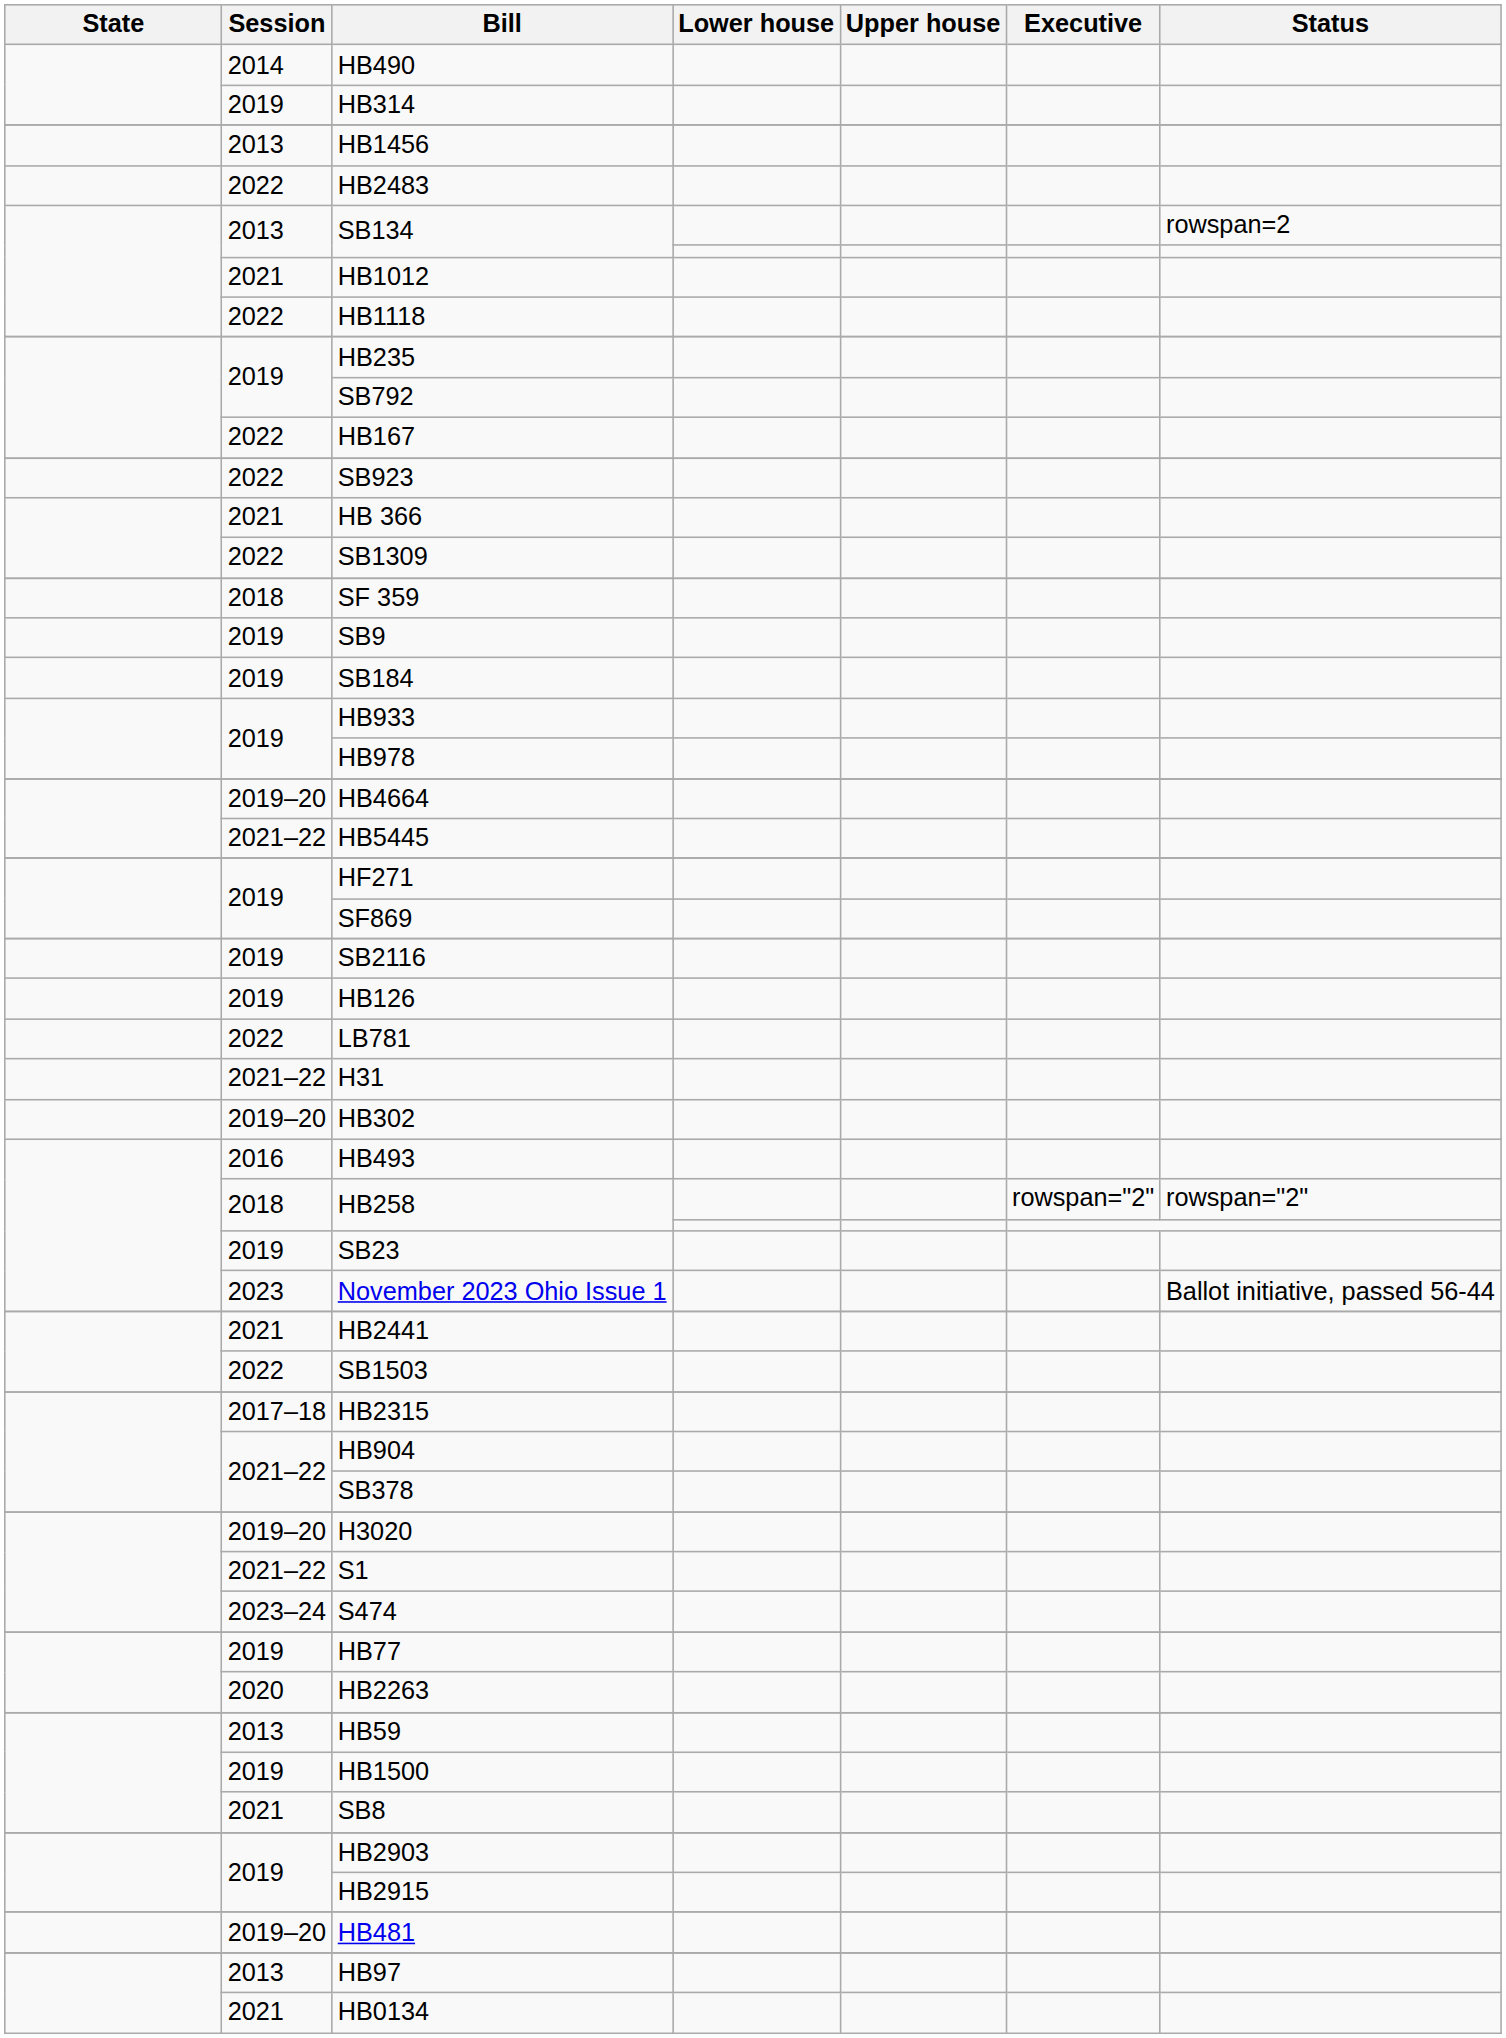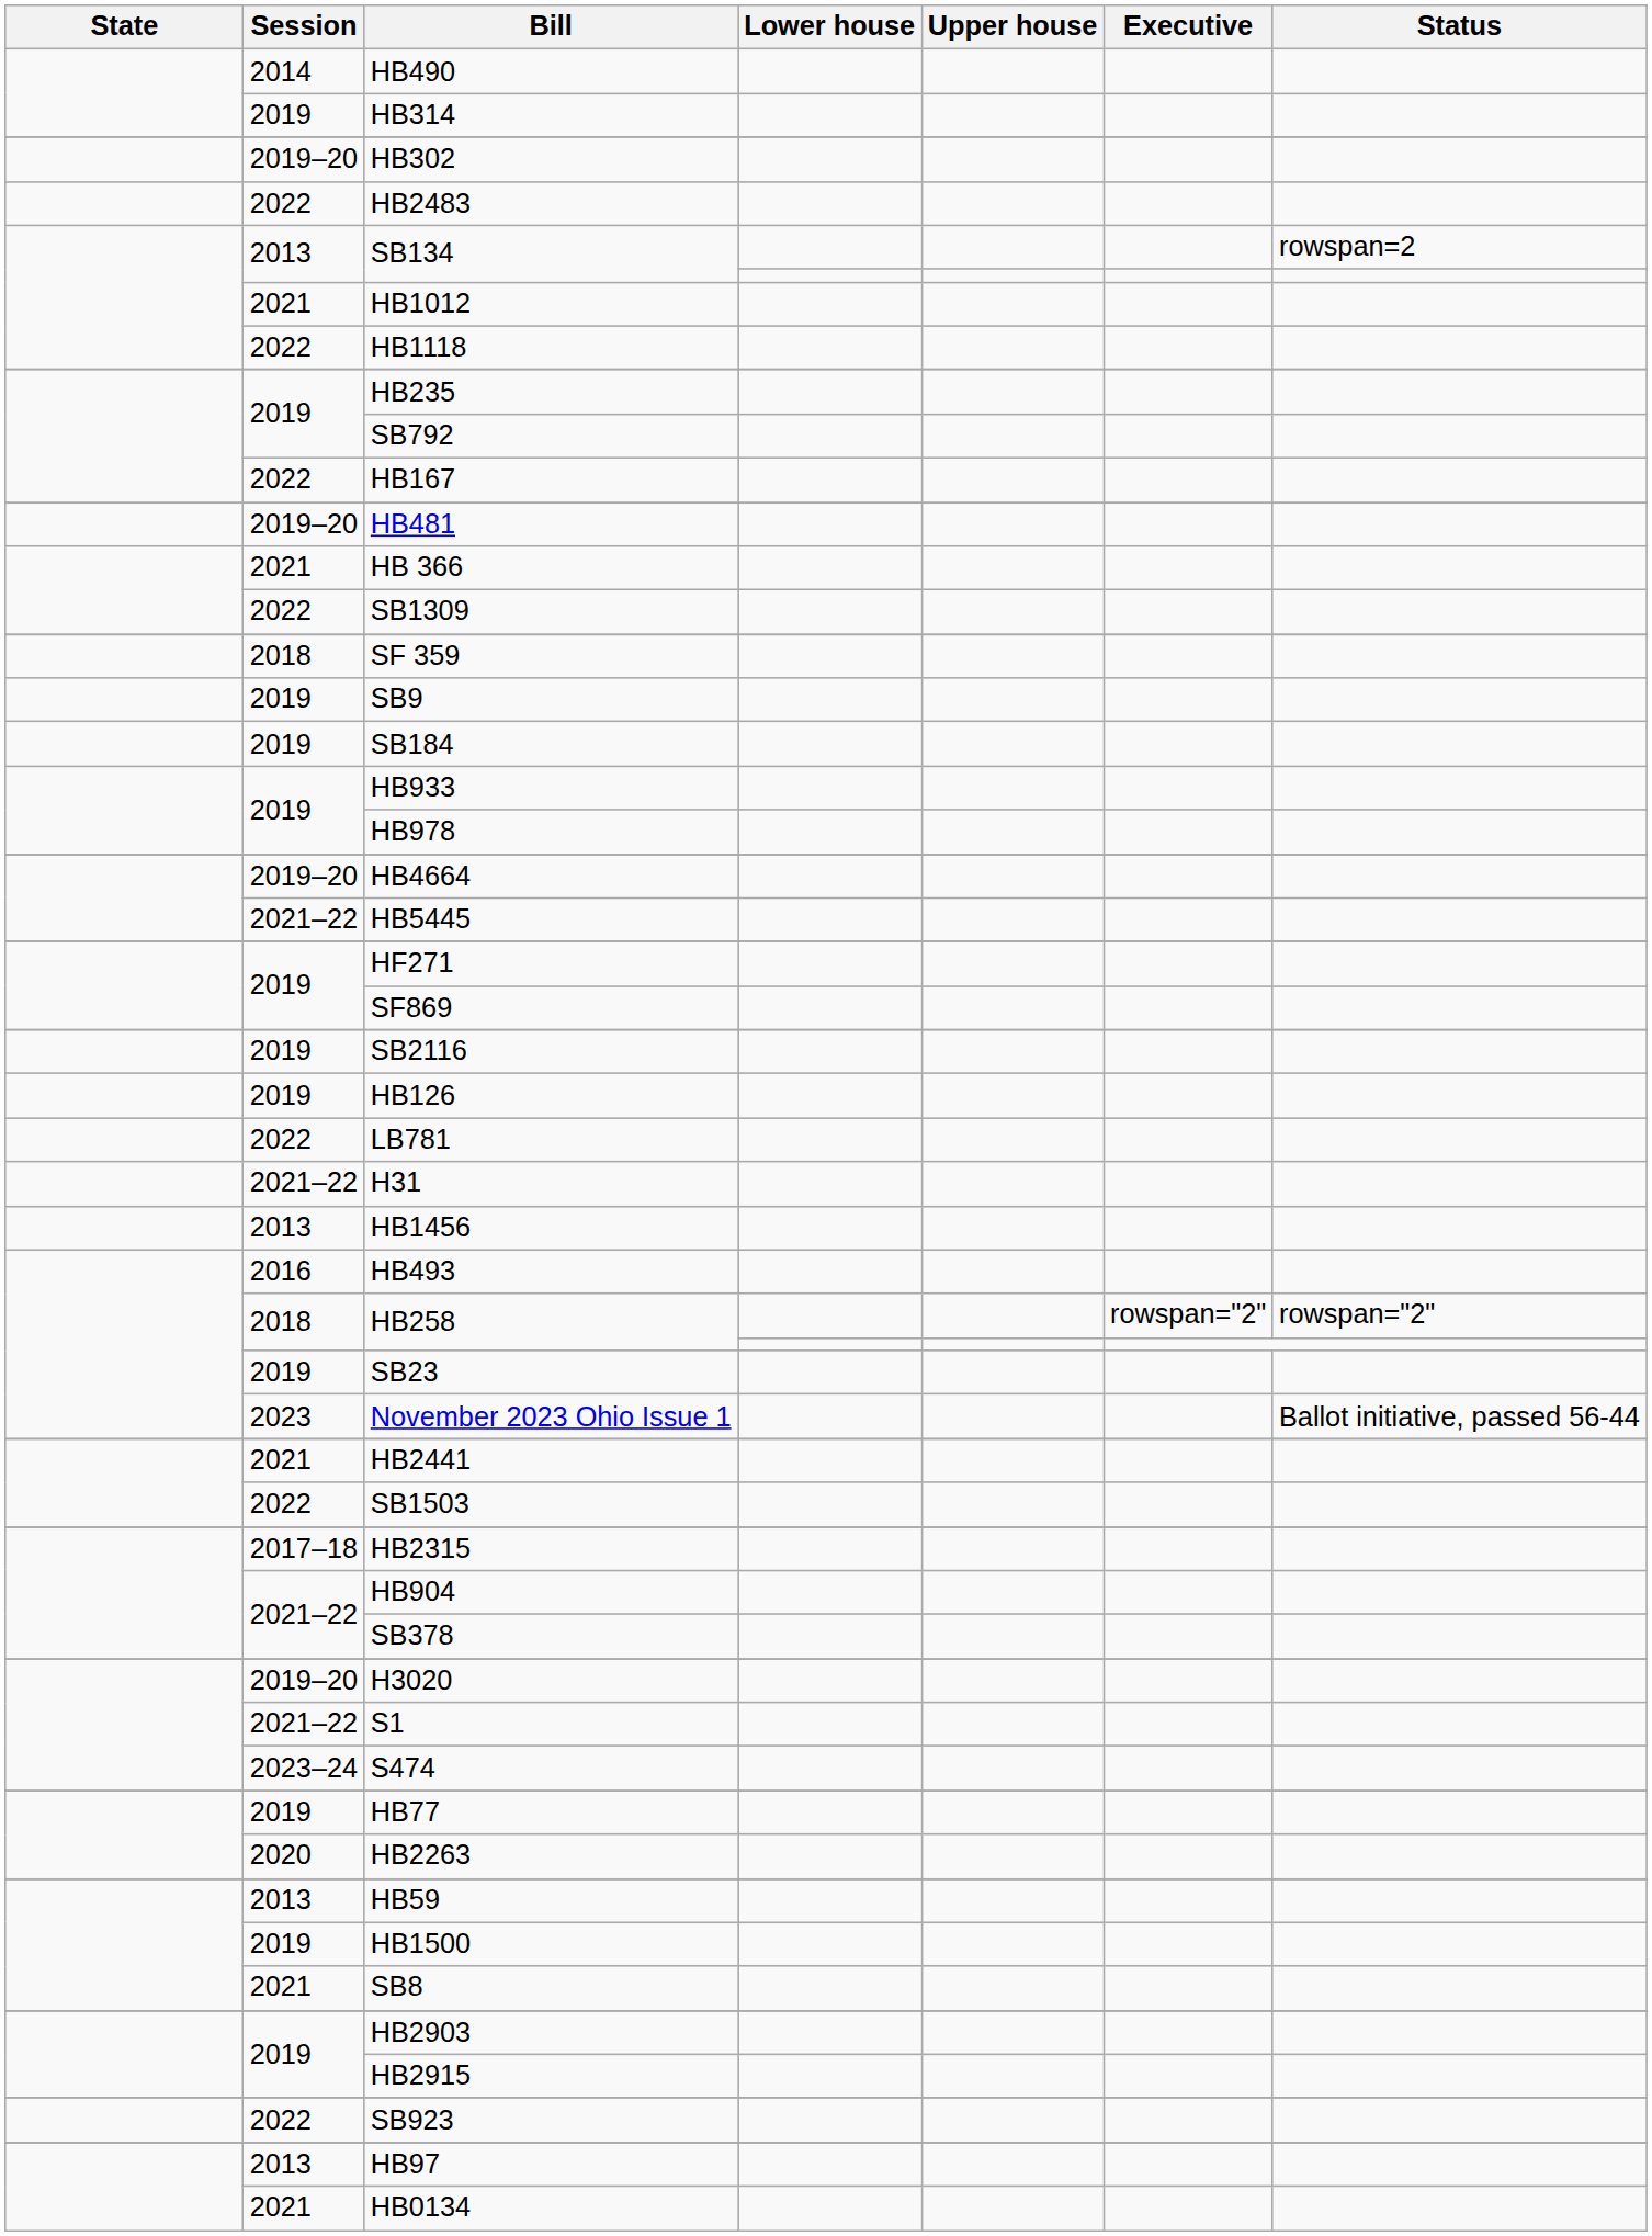rows swapped: HB302 <-> HB1456
rows swapped: HB481 <-> SB923
